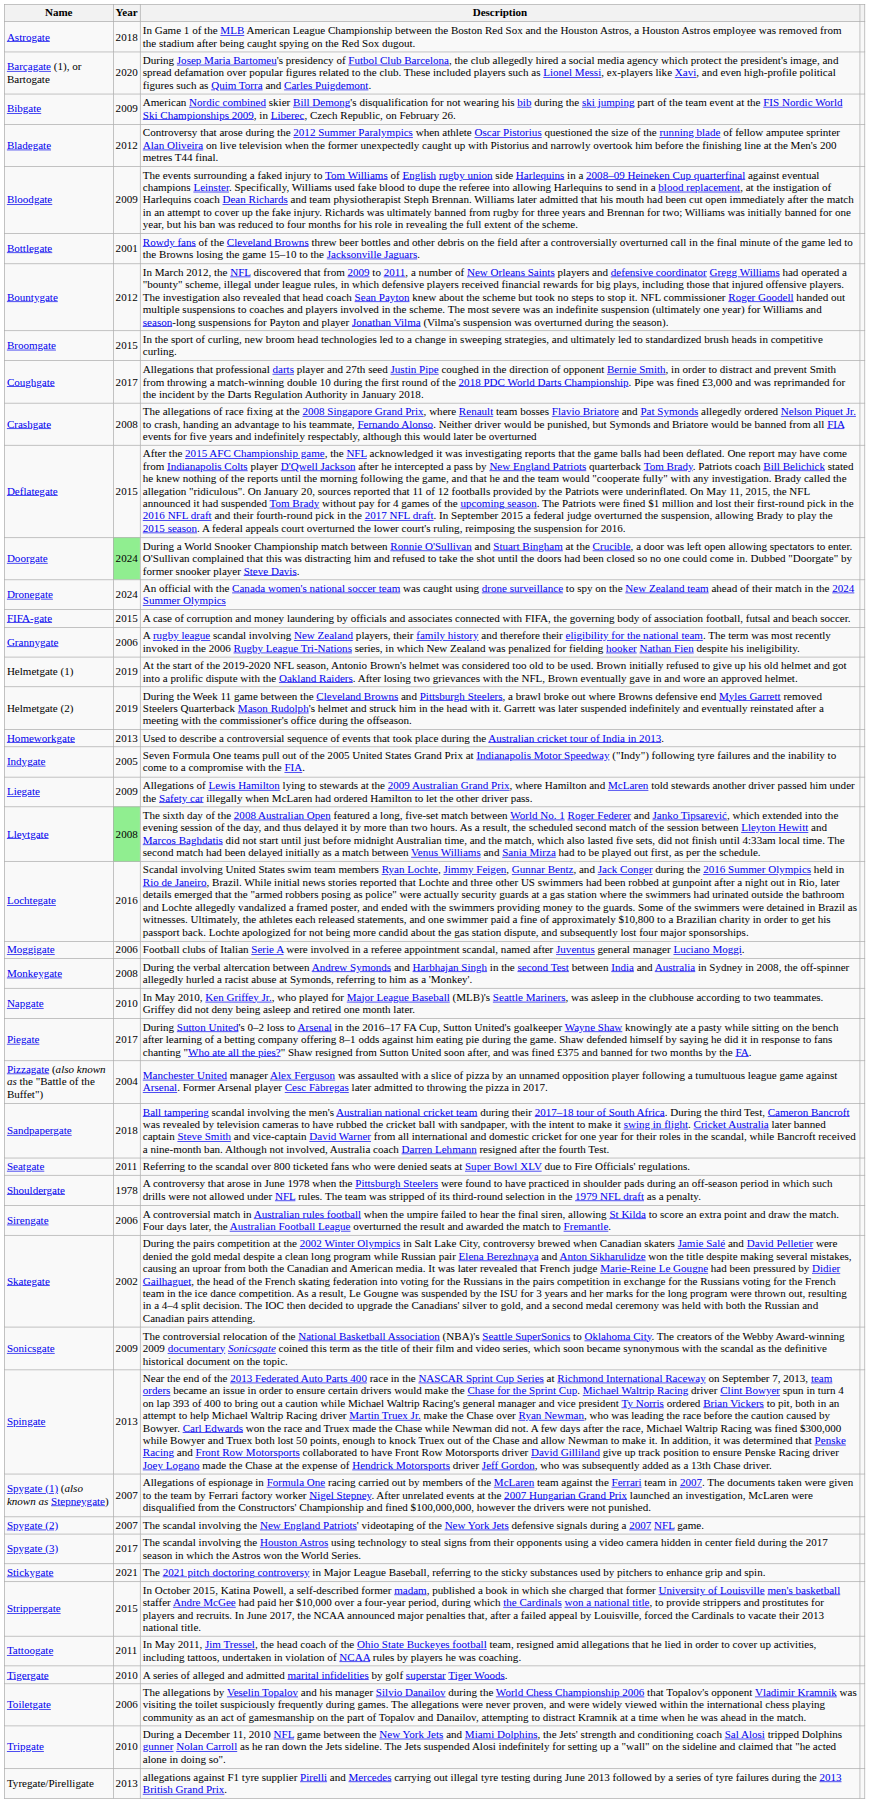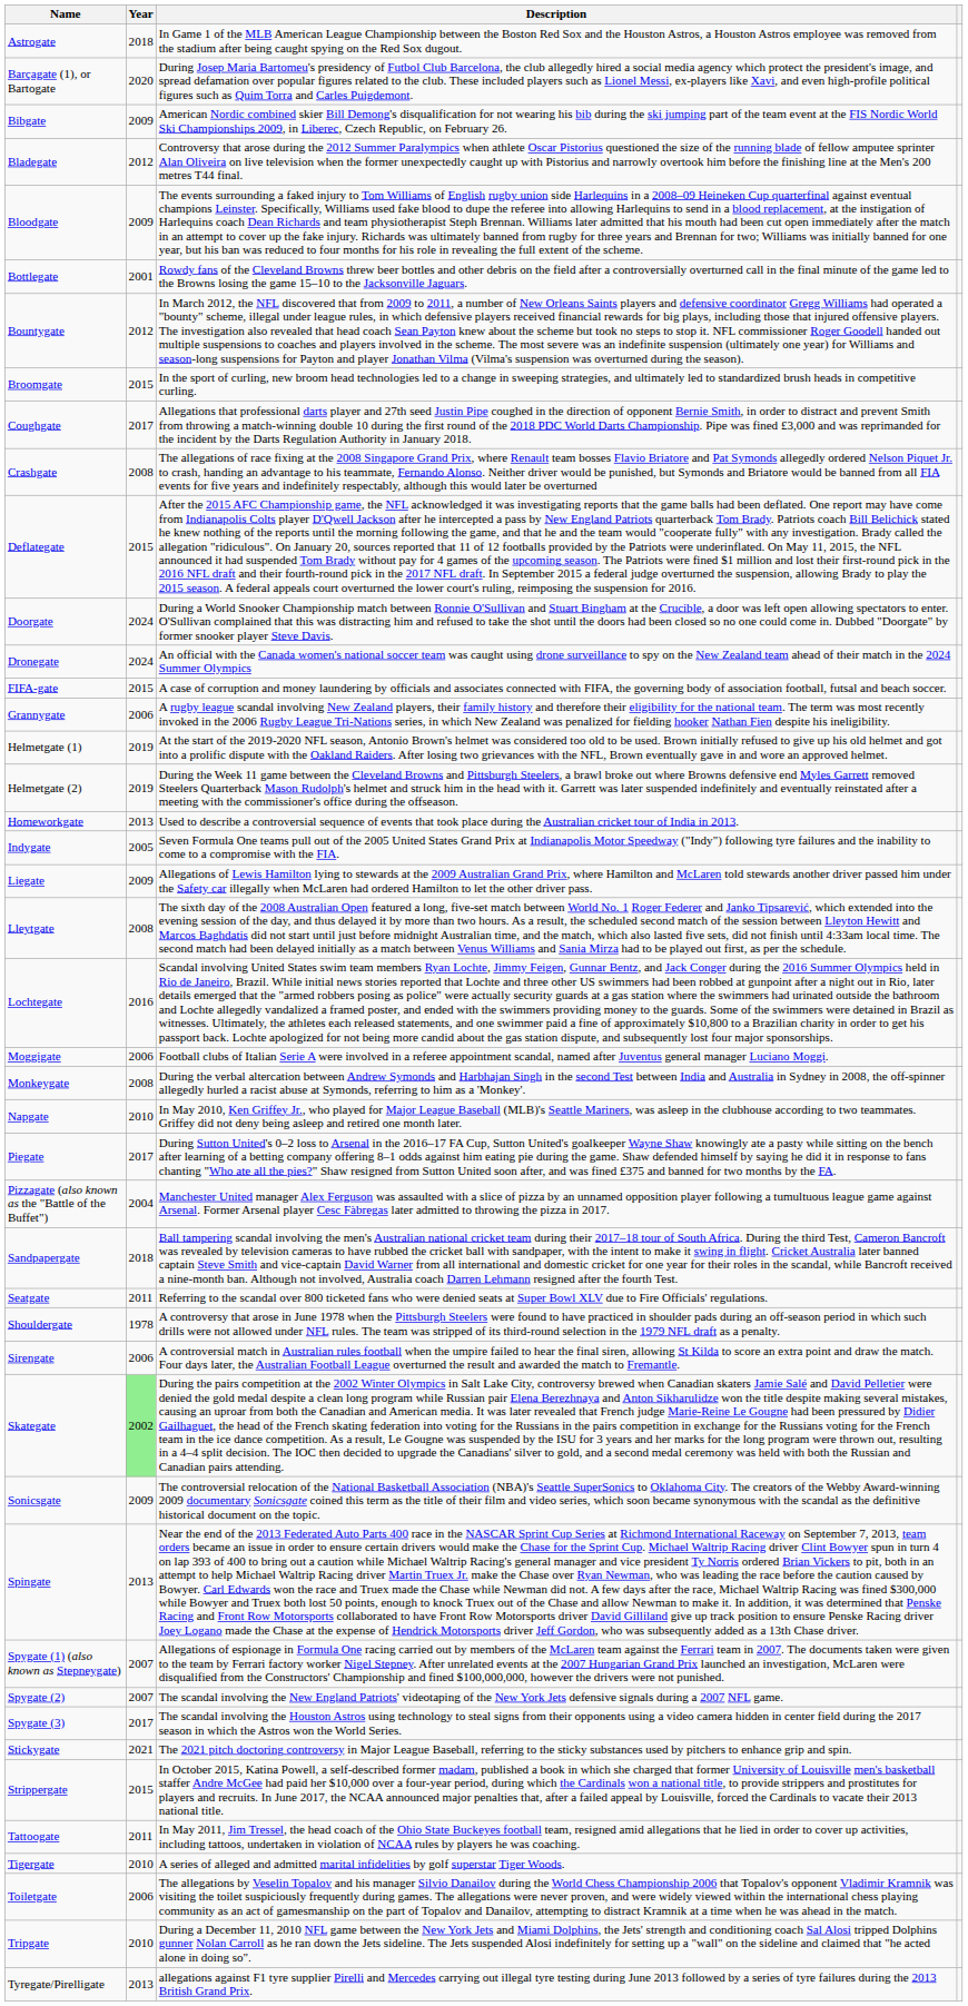Doorgate | Year: lightgreen background -> no background
Lleytgate | Year: lightgreen background -> no background
Skategate | Year: no background -> lightgreen background
